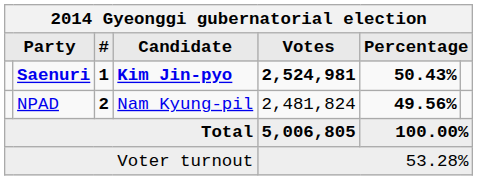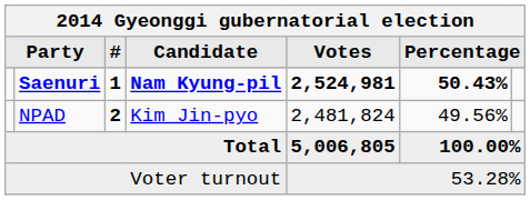Saenuri | Candidate: Kim Jin-pyo -> Nam Kyung-pil
NPAD | Candidate: Nam Kyung-pil -> Kim Jin-pyo
NPAD | column 6: bold -> normal
